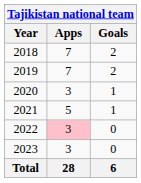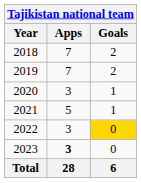2022 | Apps: pink background -> no background
2022 | Goals: no background -> gold background
2023 | Apps: normal -> bold
